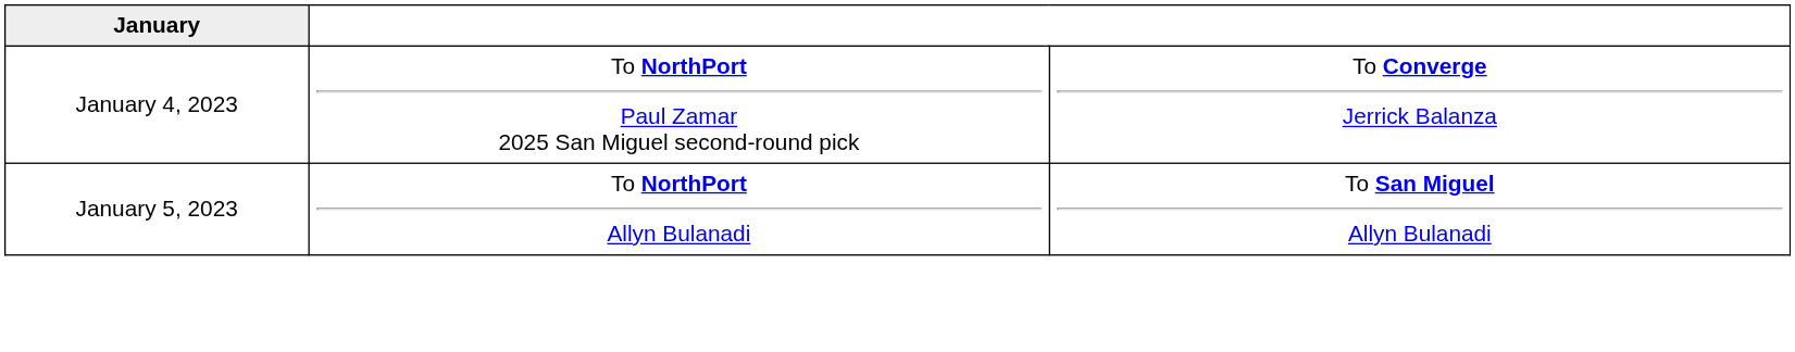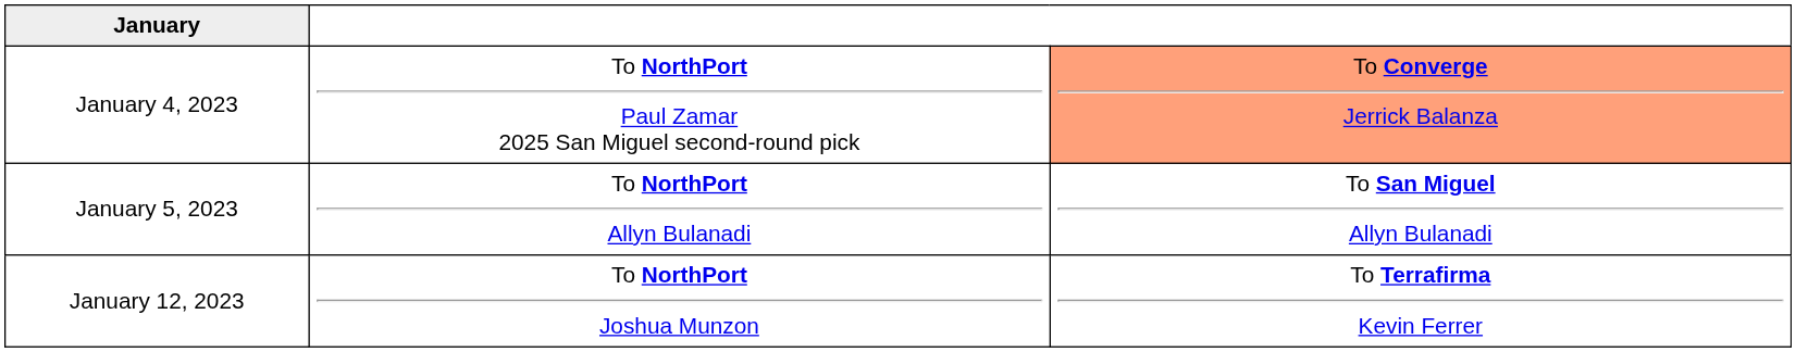January 4, 2023 | column 3: no background -> lightsalmon background
+ row: January 12, 2023 | To NorthPort Joshua Munzon | To Terrafirma Kevin Ferrer
